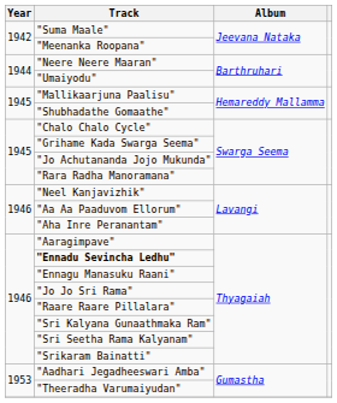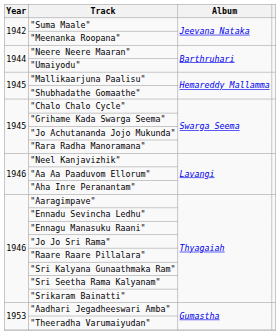"Ennadu Sevincha Ledhu" | Track: bold -> normal
